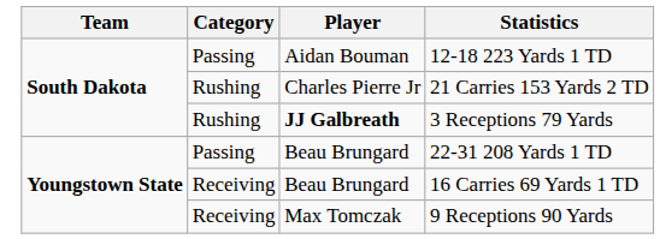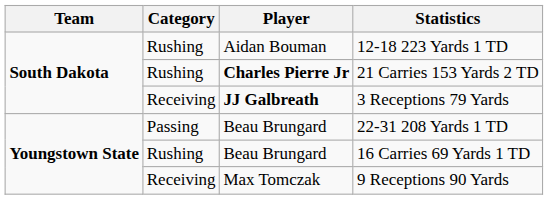12-18 223 Yards 1 TD | Category: Passing -> Rushing
21 Carries 153 Yards 2 TD | Player: normal -> bold
3 Receptions 79 Yards | Category: Rushing -> Receiving
16 Carries 69 Yards 1 TD | Category: Receiving -> Rushing
